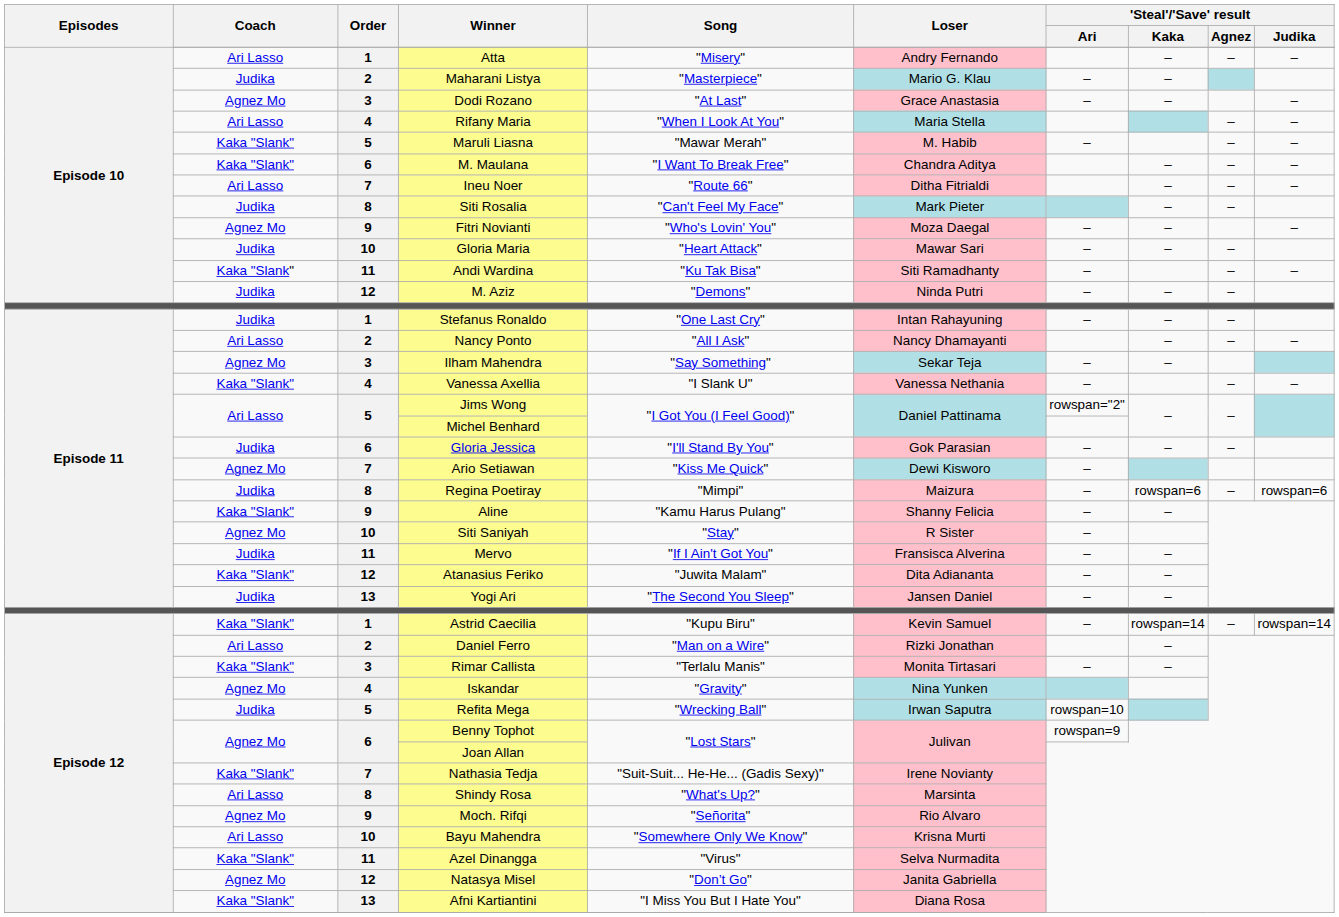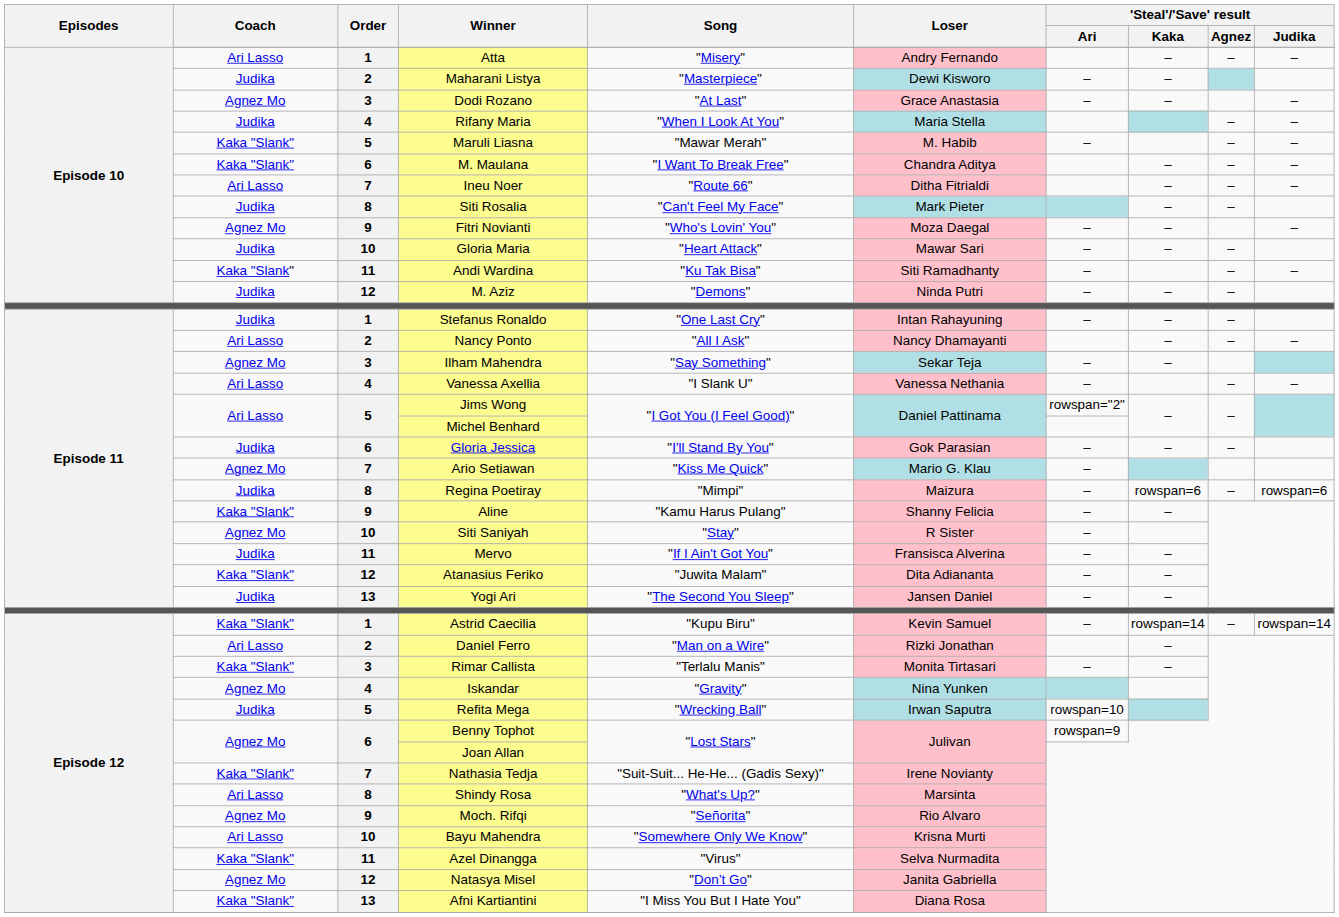Maharani Listya | Loser: Mario G. Klau -> Dewi Kisworo
Rifany Maria | Coach: Ari Lasso -> Judika
Vanessa Axellia | Coach: Kaka "Slank" -> Ari Lasso
Ario Setiawan | Loser: Dewi Kisworo -> Mario G. Klau
